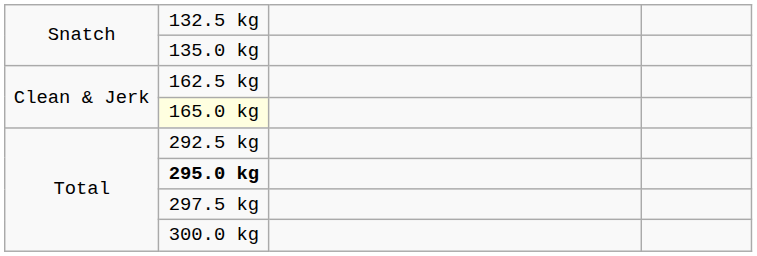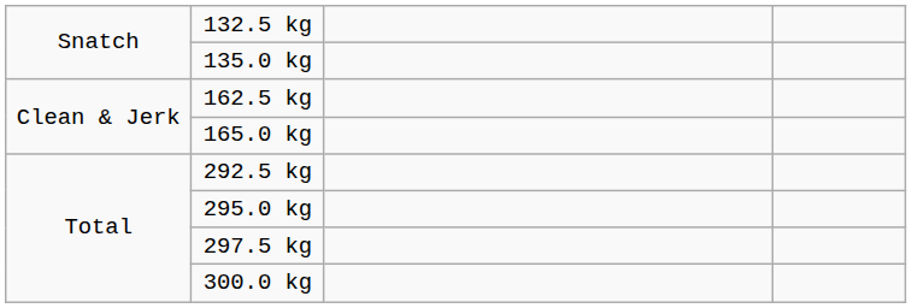165.0 kg | column 2: lightyellow background -> no background
295.0 kg | column 2: bold -> normal
